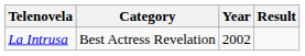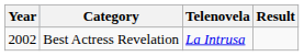columns swapped: Year <-> Telenovela
